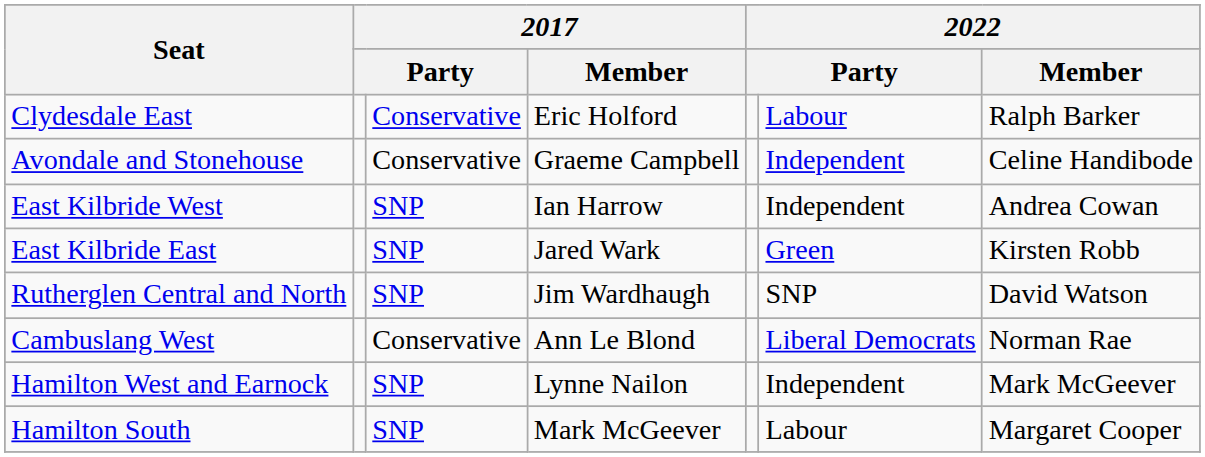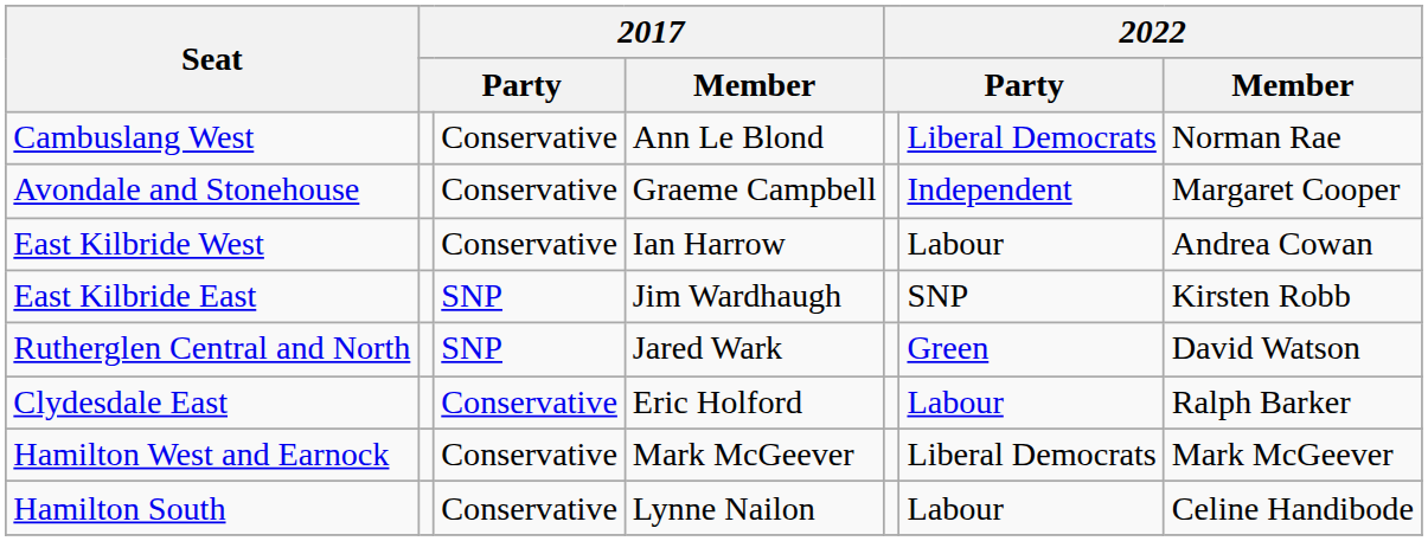rows swapped: Clydesdale East <-> Cambuslang West
Avondale and Stonehouse | 2022 / Member: Celine Handibode -> Margaret Cooper
East Kilbride West | column 3: SNP -> Conservative
East Kilbride West | column 6: Independent -> Labour
East Kilbride East | 2017 / Member: Jared Wark -> Jim Wardhaugh
East Kilbride East | column 6: Green -> SNP
Rutherglen Central and North | 2017 / Member: Jim Wardhaugh -> Jared Wark
Rutherglen Central and North | column 6: SNP -> Green
Hamilton West and Earnock | column 3: SNP -> Conservative
Hamilton West and Earnock | 2017 / Member: Lynne Nailon -> Mark McGeever
Hamilton West and Earnock | column 6: Independent -> Liberal Democrats
Hamilton South | column 3: SNP -> Conservative
Hamilton South | 2017 / Member: Mark McGeever -> Lynne Nailon
Hamilton South | 2022 / Member: Margaret Cooper -> Celine Handibode
